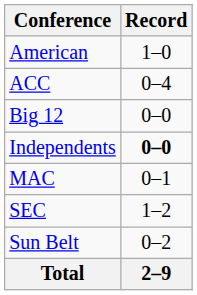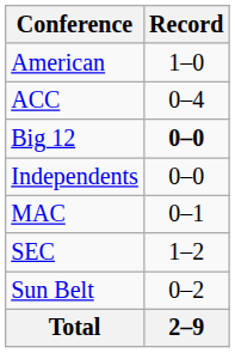Big 12 | Record: normal -> bold
Independents | Record: bold -> normal
